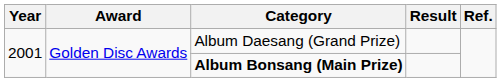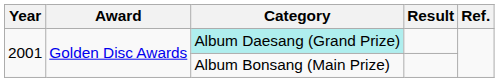Album Daesang (Grand Prize) | Category: no background -> paleturquoise background
Album Bonsang (Main Prize) | Category: bold -> normal
